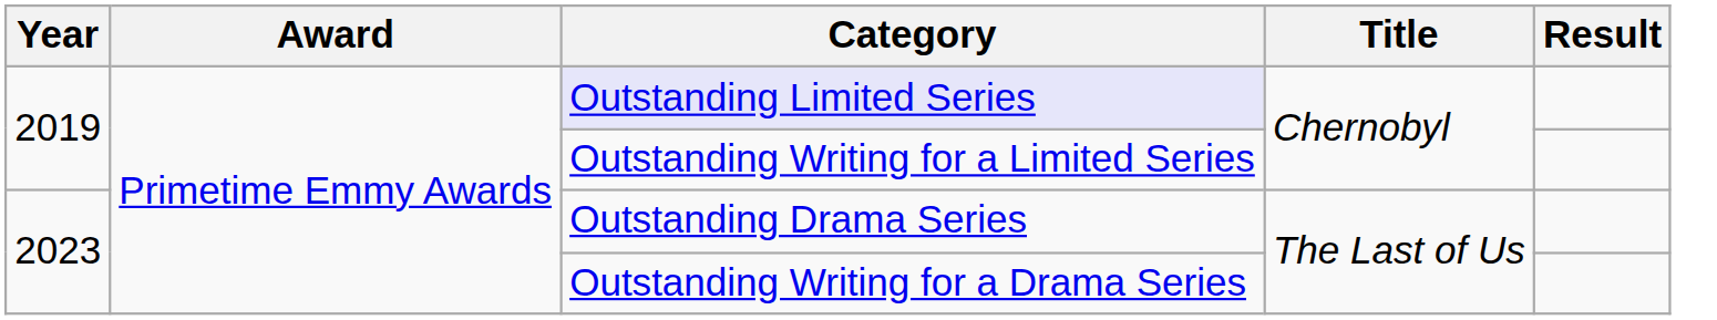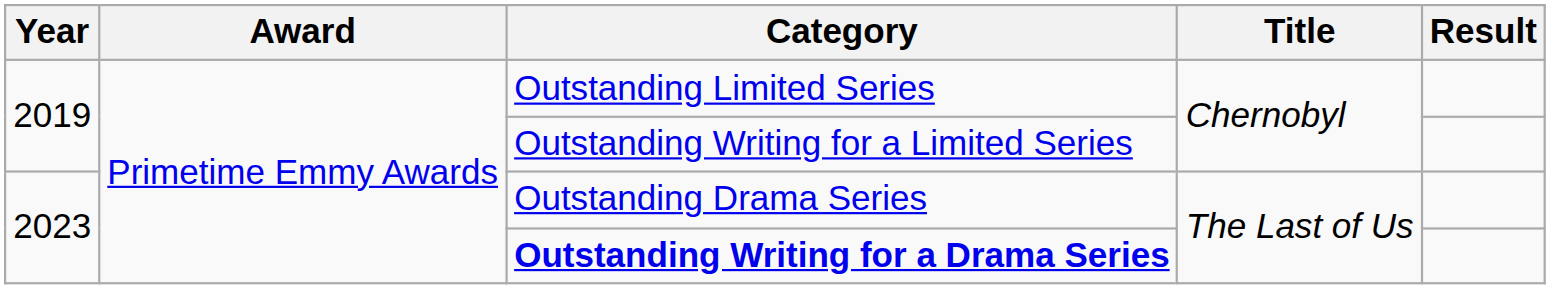Outstanding Limited Series | Category: lavender background -> no background
Outstanding Writing for a Drama Series | Category: normal -> bold
